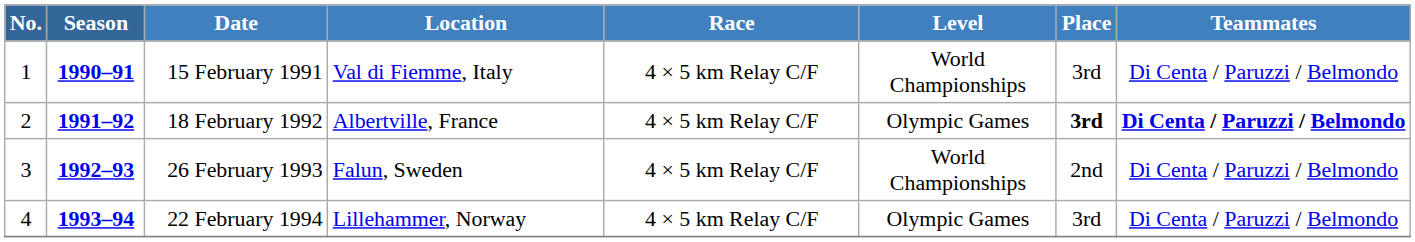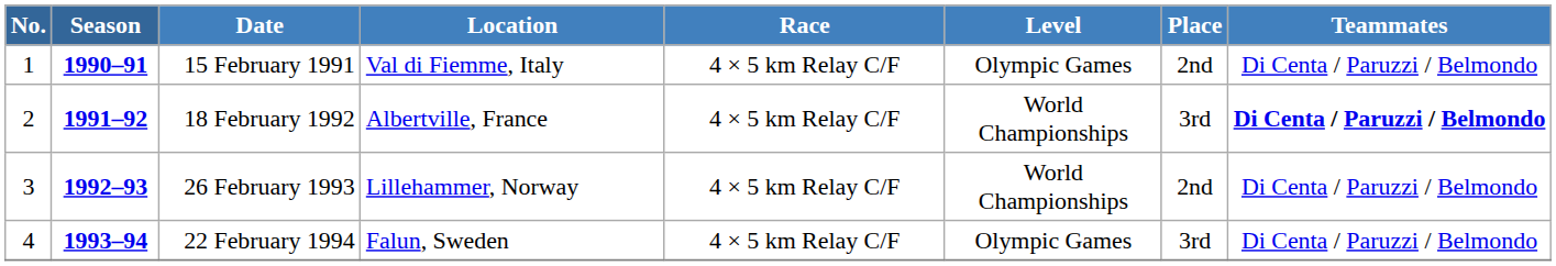15 February 1991 | Level: World Championships -> Olympic Games
15 February 1991 | Place: 3rd -> 2nd
18 February 1992 | Level: Olympic Games -> World Championships
18 February 1992 | Place: bold -> normal
26 February 1993 | Location: Falun, Sweden -> Lillehammer, Norway
22 February 1994 | Location: Lillehammer, Norway -> Falun, Sweden
